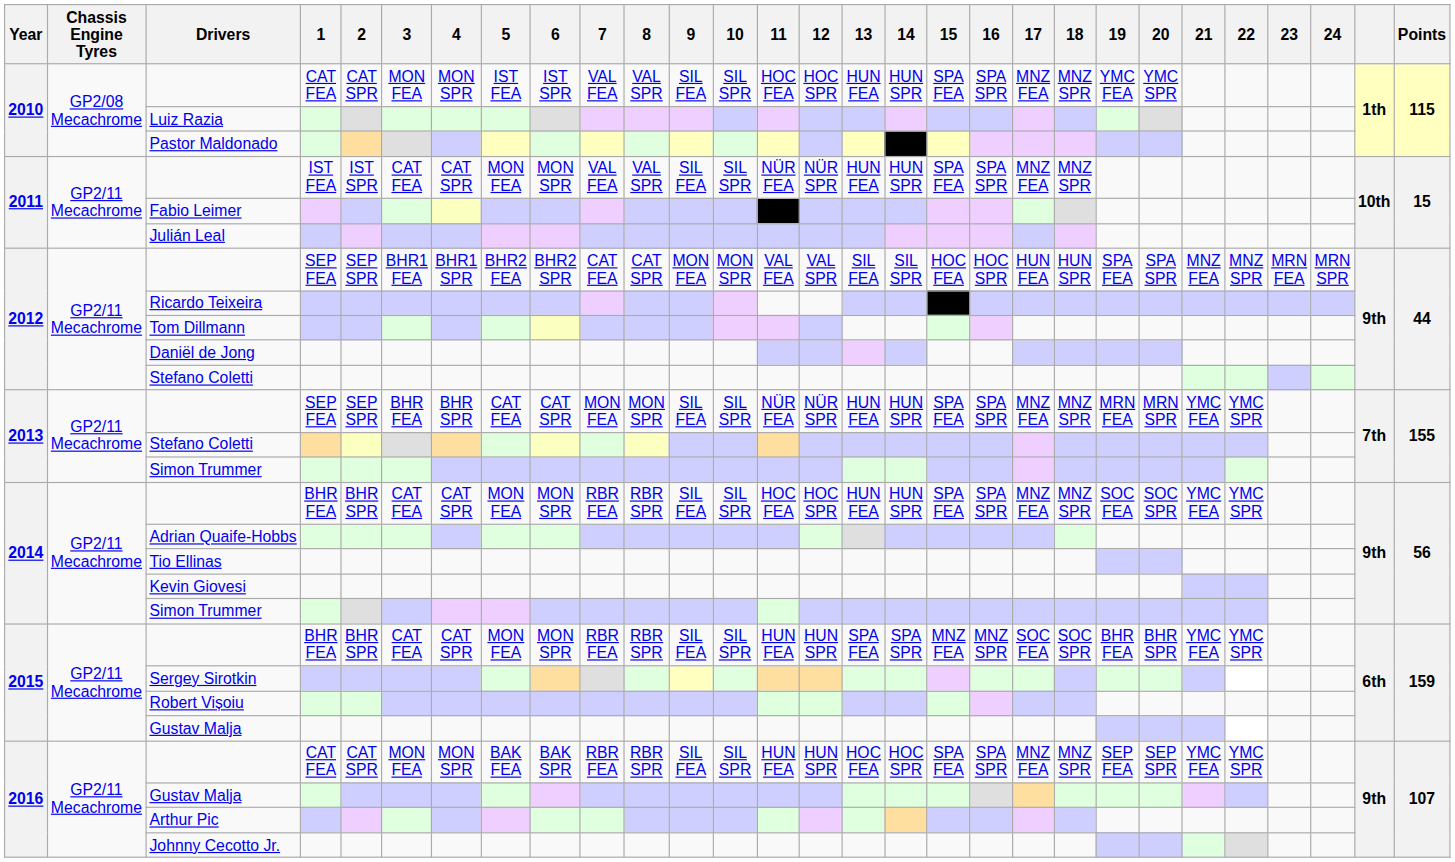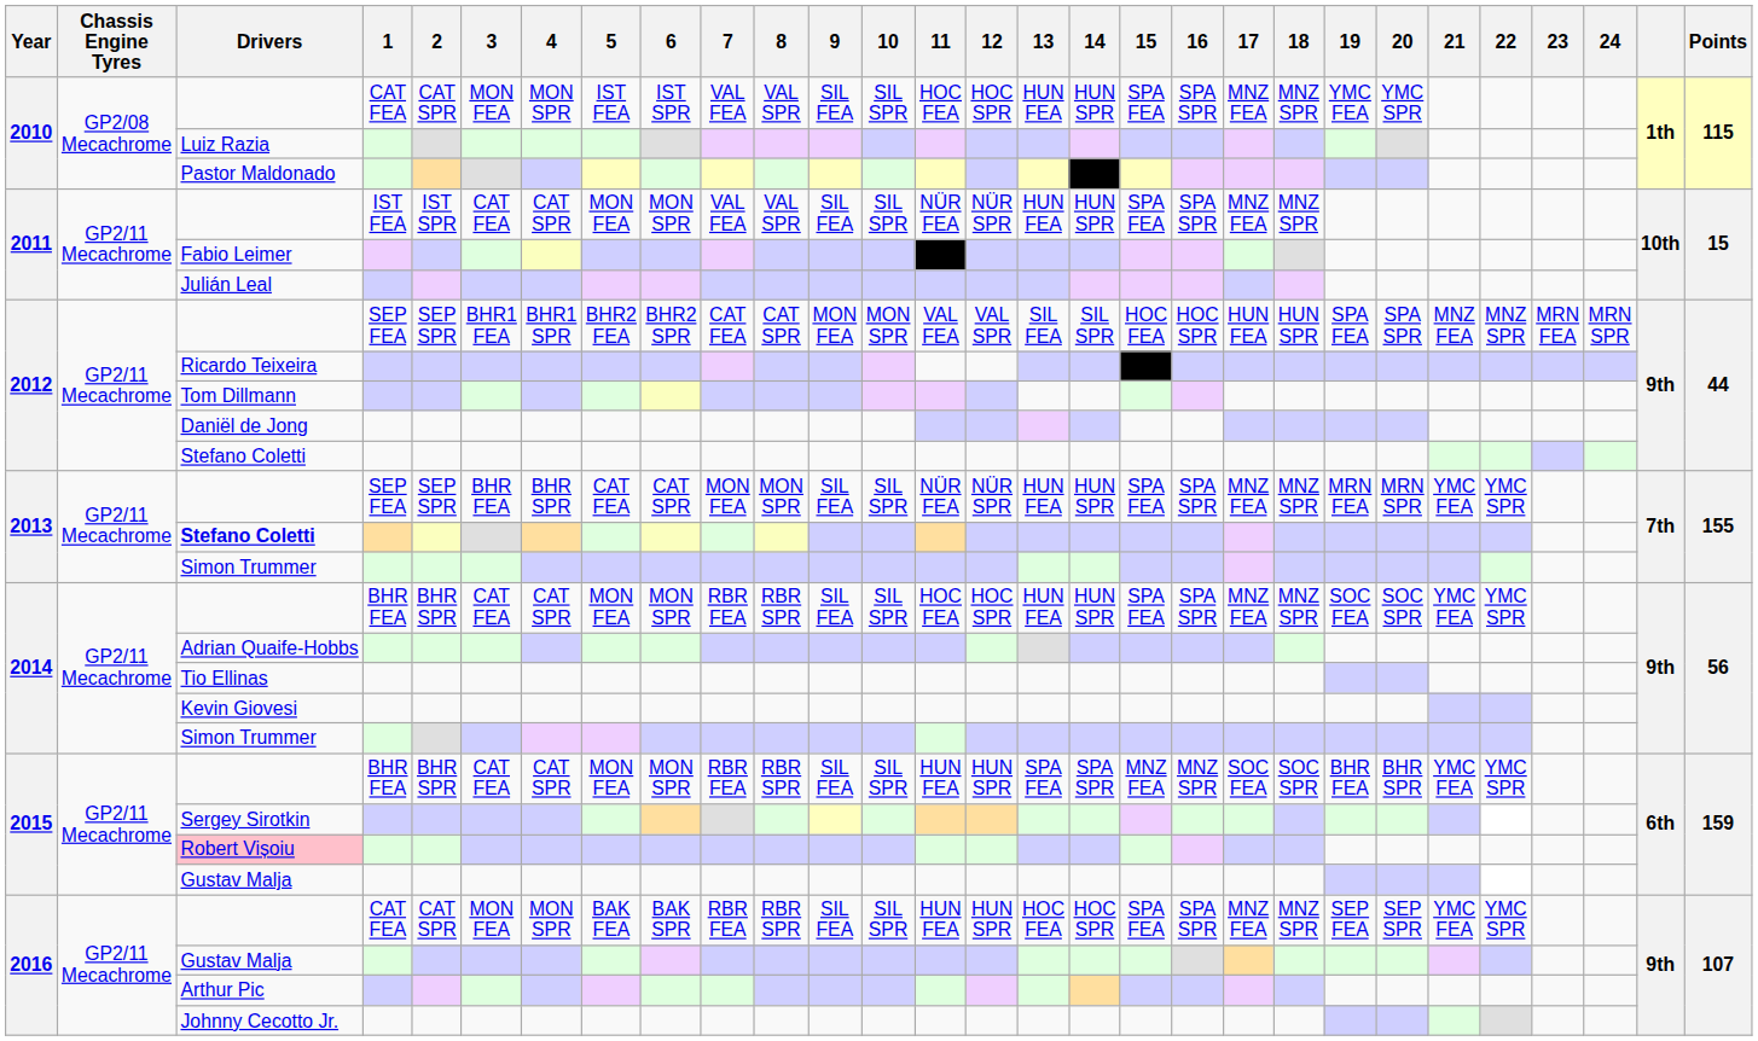2013 / Stefano Coletti | Drivers: normal -> bold
Robert Vișoiu | Drivers: no background -> pink background
